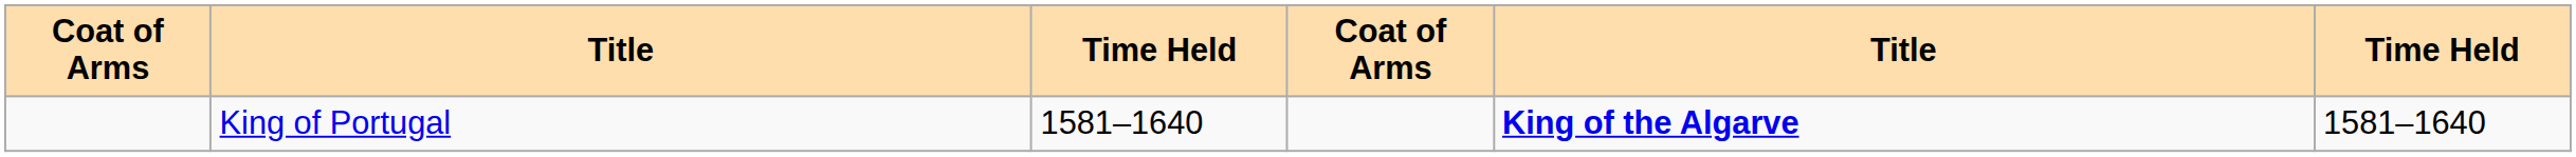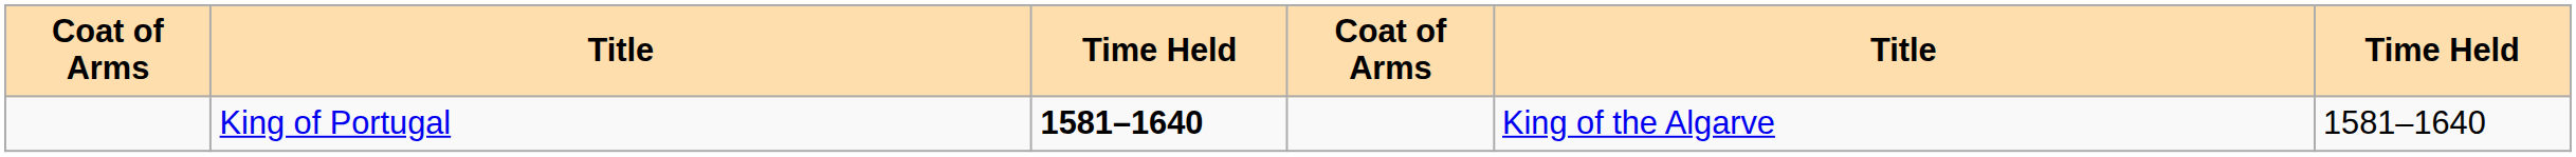King of Portugal | column 3: normal -> bold
King of Portugal | column 5: bold -> normal
